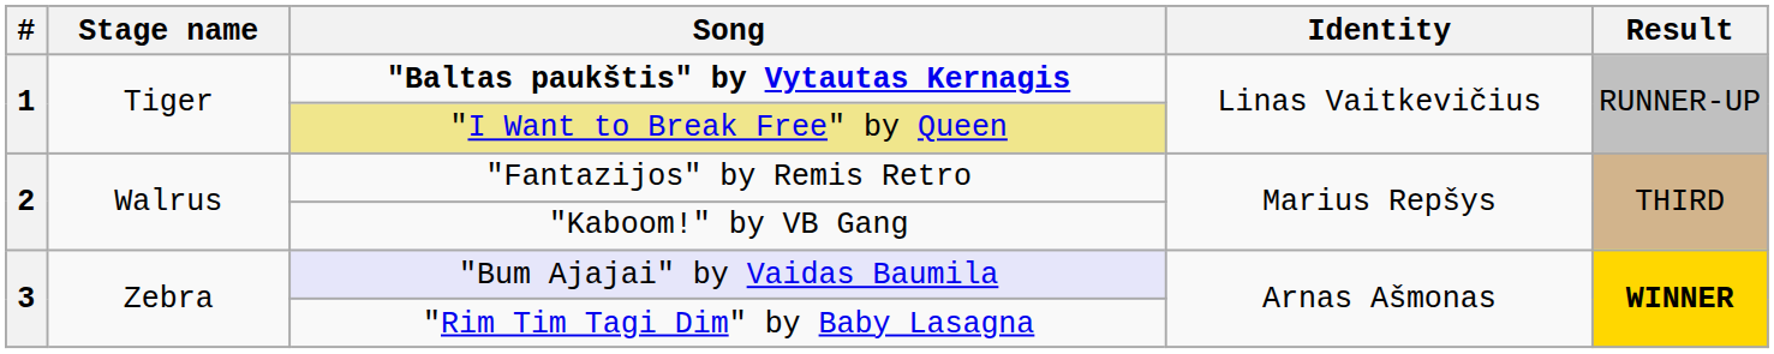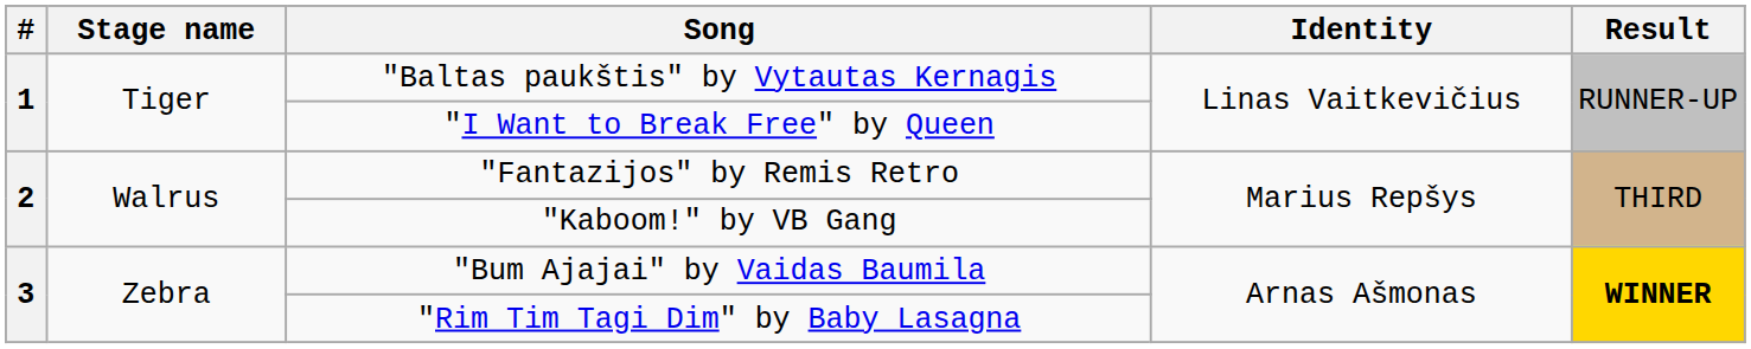"Baltas paukštis" by Vytautas Kernagis | Song: bold -> normal
"I Want to Break Free" by Queen | Song: khaki background -> no background
"Bum Ajajai" by Vaidas Baumila | Song: lavender background -> no background
